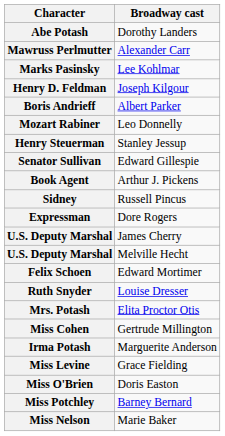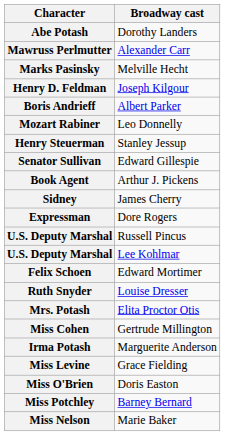row 4 | Broadway cast: Lee Kohlmar -> Melville Hecht
row 11 | Broadway cast: Russell Pincus -> James Cherry
row 13 | Broadway cast: James Cherry -> Russell Pincus
row 14 | Broadway cast: Melville Hecht -> Lee Kohlmar
